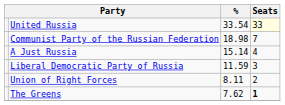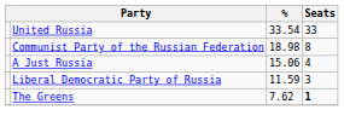United Russia | Seats: lightyellow background -> no background
Communist Party of the Russian Federation | Seats: 7 -> 8
A Just Russia | %: 15.14 -> 15.06
- row: Union of Right Forces | 8.11 | 2
